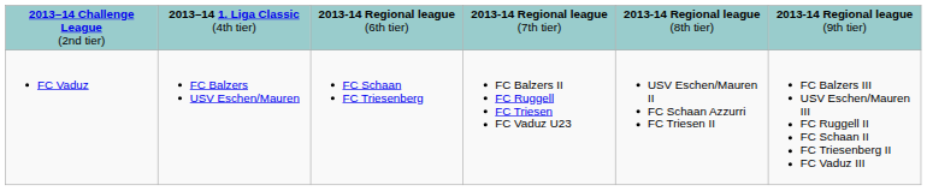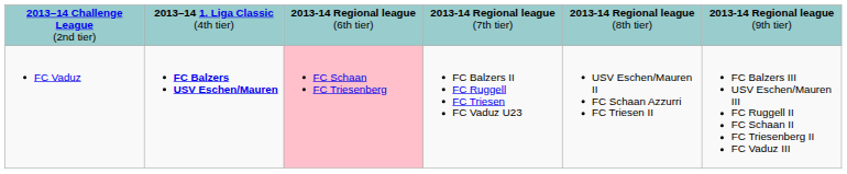FC Vaduz | column 2: normal -> bold
FC Vaduz | column 3: no background -> pink background
